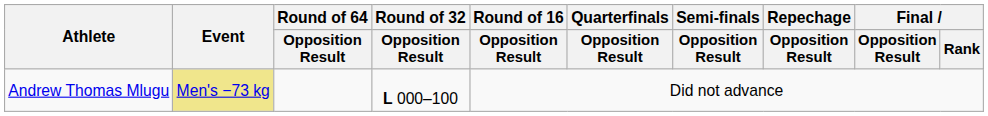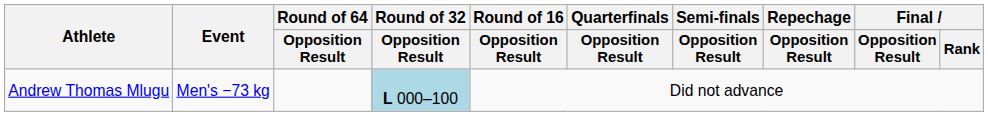Andrew Thomas Mlugu | Event: khaki background -> no background
Andrew Thomas Mlugu | Round of 32 / Opposition Result: no background -> lightblue background
